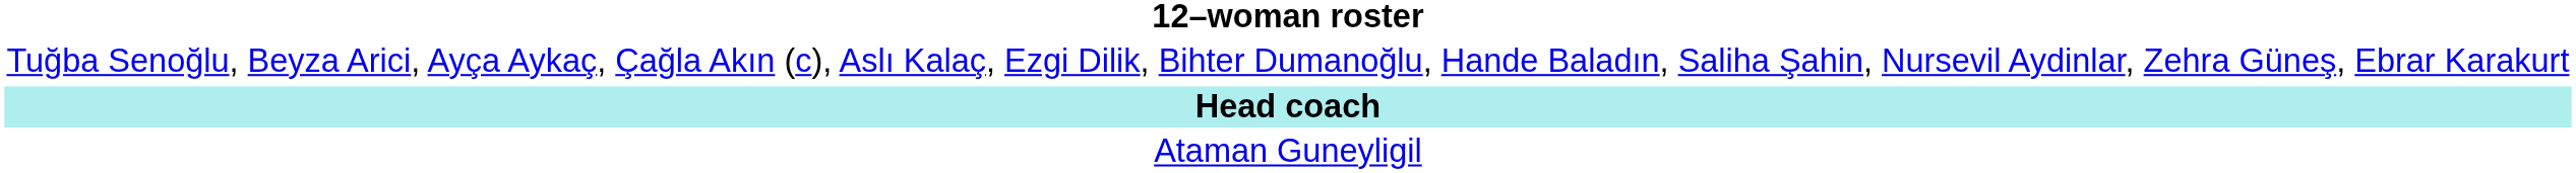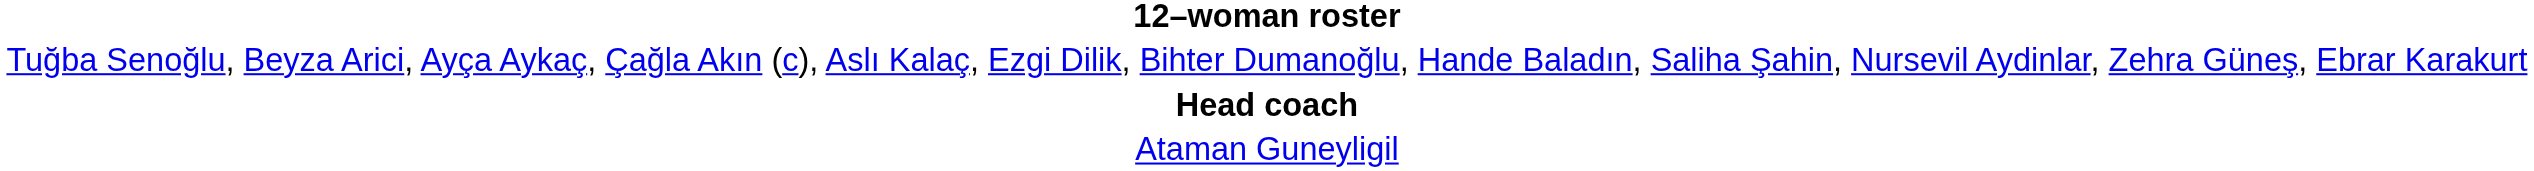row 3 | column 1: paleturquoise background -> no background
